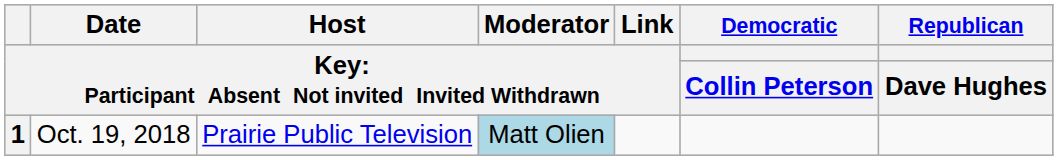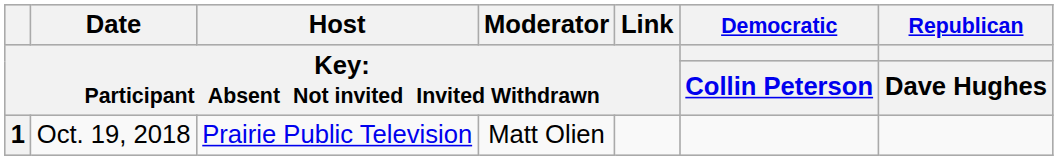1 | column 4: lightblue background -> no background
